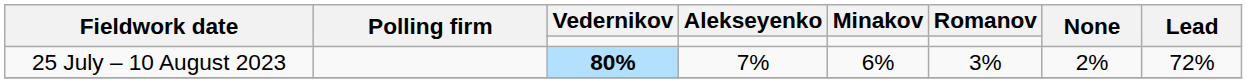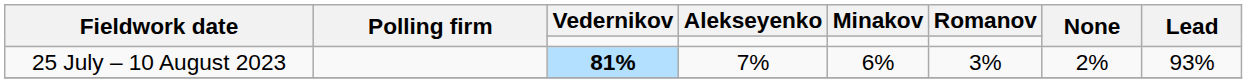25 July – 10 August 2023 | Vedernikov: 80% -> 81%
25 July – 10 August 2023 | Lead: 72% -> 93%
